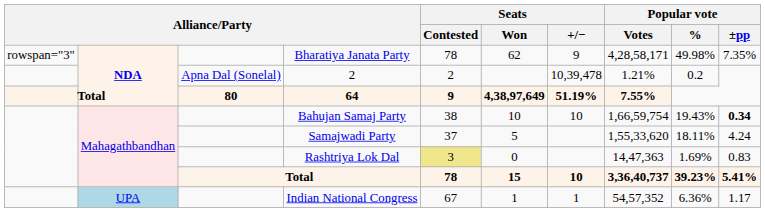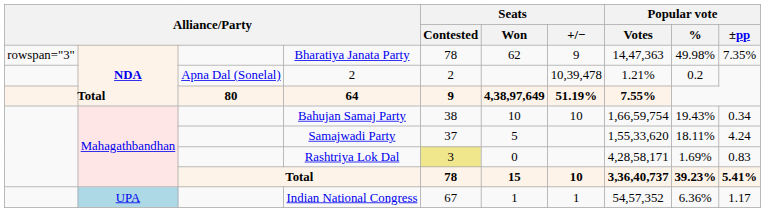Bharatiya Janata Party | Popular vote / Votes: 4,28,58,171 -> 14,47,363
Bahujan Samaj Party | Popular vote / ±pp: bold -> normal
Rashtriya Lok Dal | Popular vote / Votes: 14,47,363 -> 4,28,58,171
